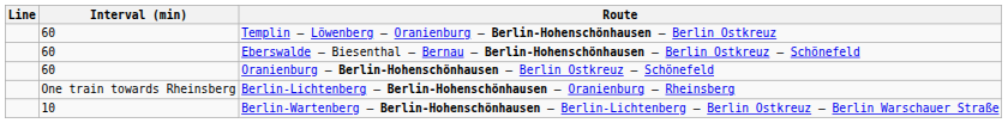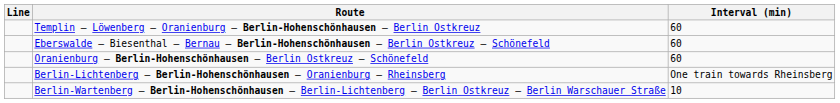columns swapped: Route <-> Interval (min)
